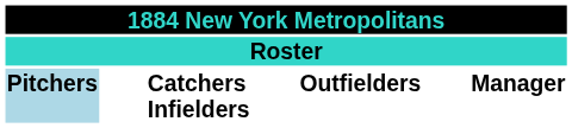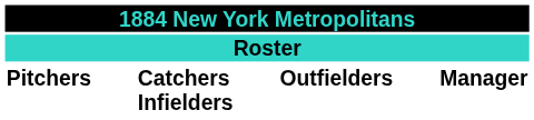Pitchers | column 1: lightblue background -> no background
